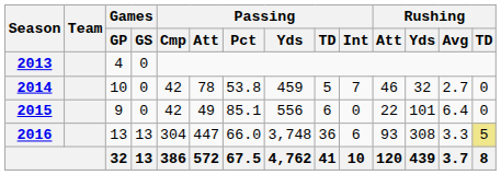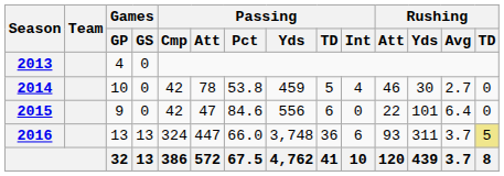2014 | Passing / Int: 7 -> 4
2014 | Rushing / Yds: 32 -> 30
2015 | Passing / Att: 49 -> 47
2015 | Passing / Pct: 85.1 -> 84.6
2016 | Passing / Cmp: 304 -> 324
2016 | Rushing / Yds: 308 -> 311
2016 | Rushing / Avg: 3.3 -> 3.7
